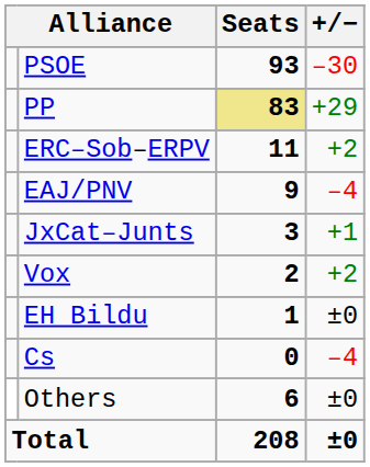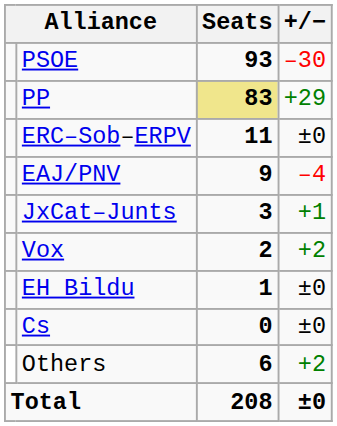ERC–Sob–ERPV | +/−: +2 -> ±0
Cs | +/−: –4 -> ±0
Others | +/−: ±0 -> +2
